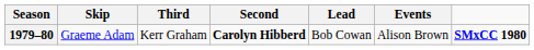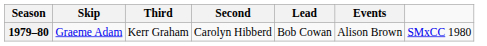1979–80 | Second: bold -> normal
1979–80 | column 7: bold -> normal
